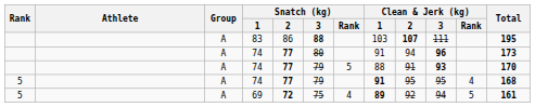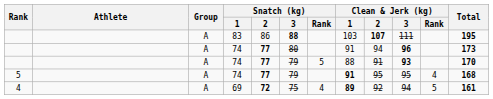row 7 | Rank: 5 -> 4
